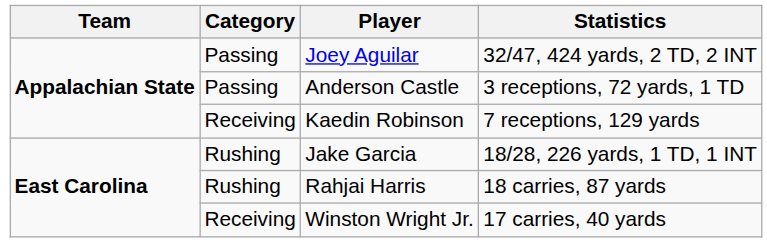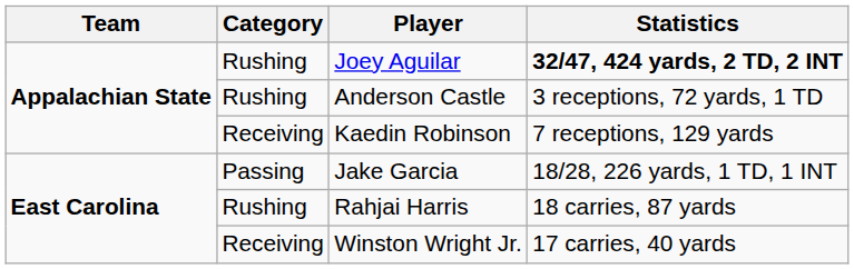Joey Aguilar | Category: Passing -> Rushing
Joey Aguilar | Statistics: normal -> bold
Anderson Castle | Category: Passing -> Rushing
Jake Garcia | Category: Rushing -> Passing
